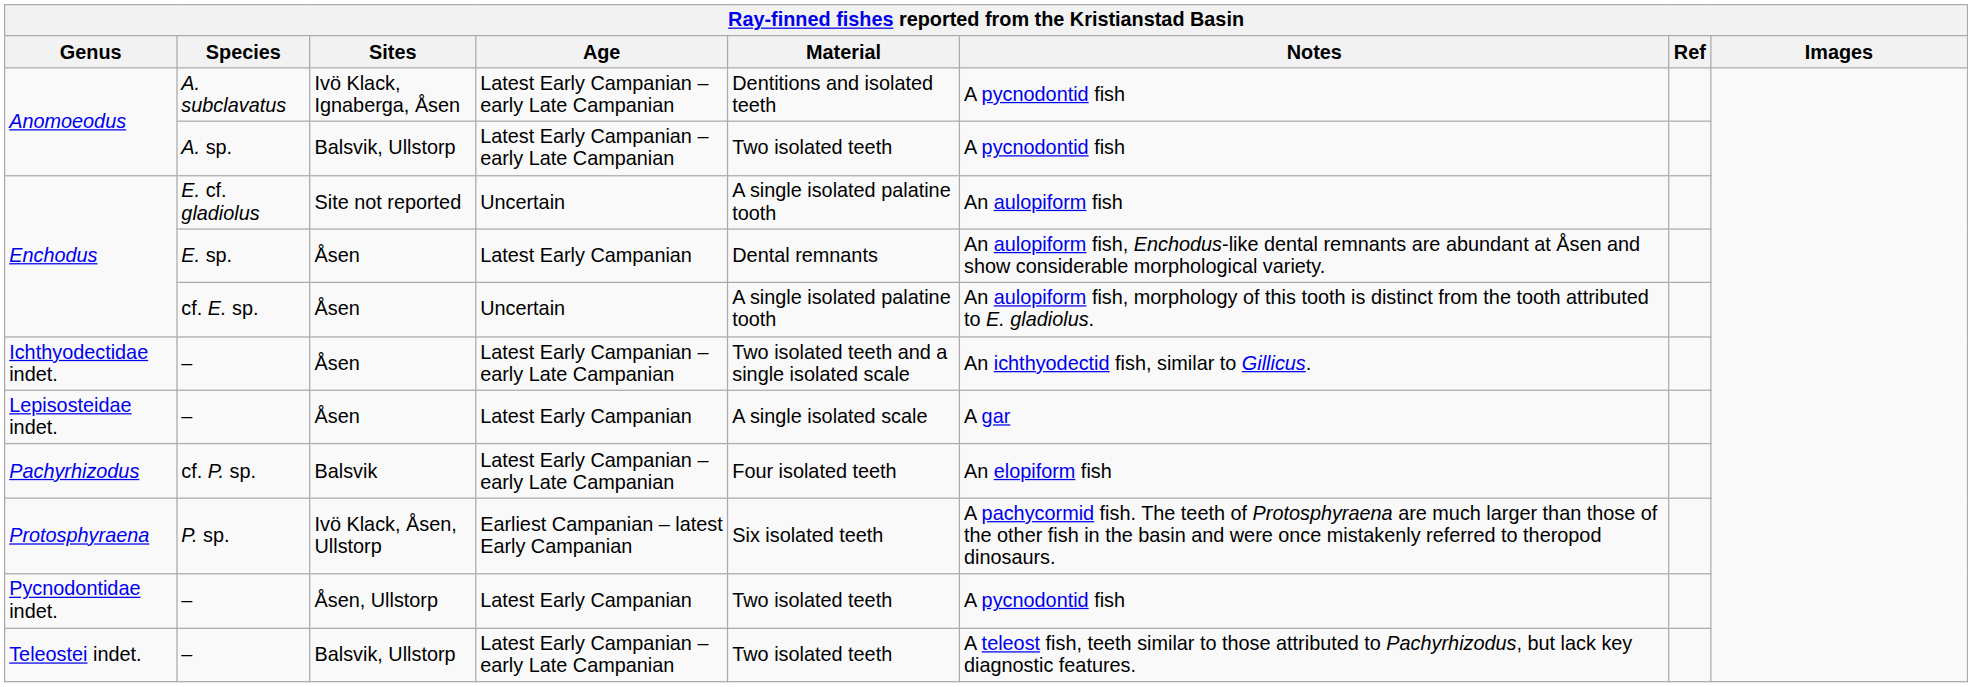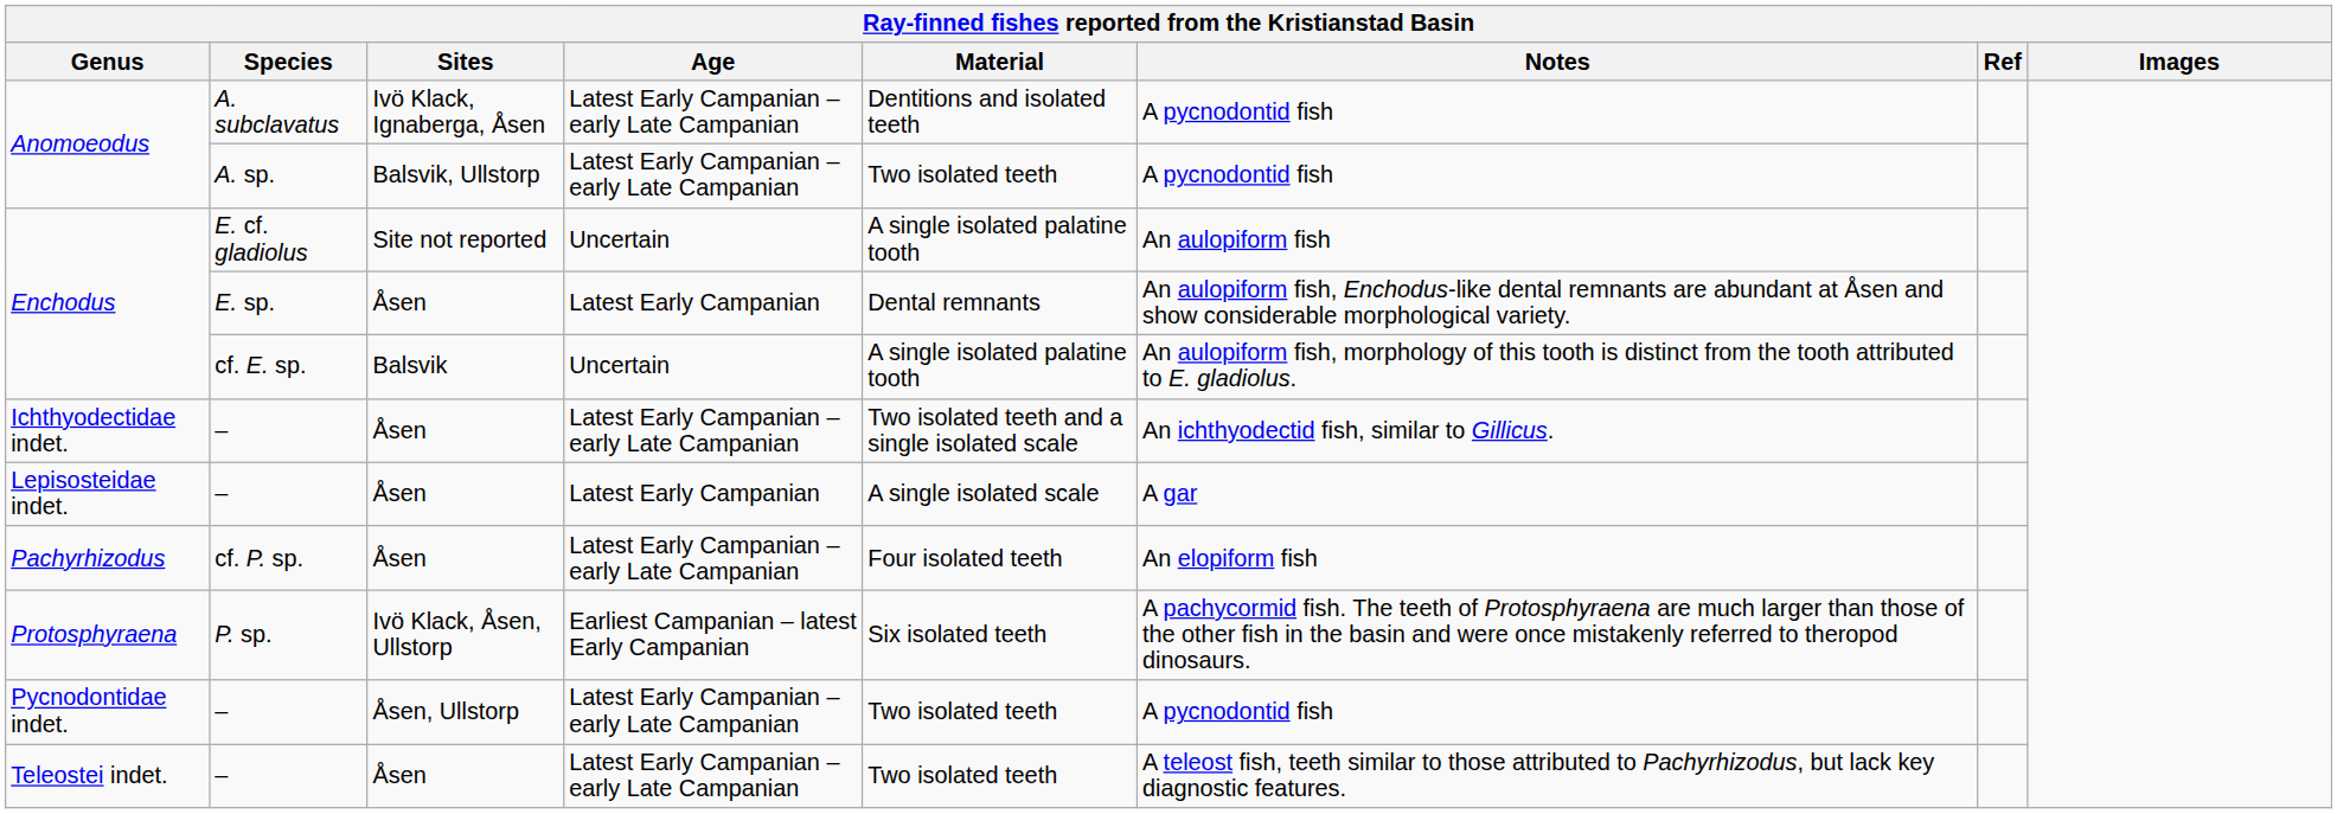Enchodus / cf. E. sp. | Sites: Åsen -> Balsvik
Pachyrhizodus | Sites: Balsvik -> Åsen
Pycnodontidae indet. | Age: Latest Early Campanian -> Latest Early Campanian – early Late Campanian
Teleostei indet. | Sites: Balsvik, Ullstorp -> Åsen
